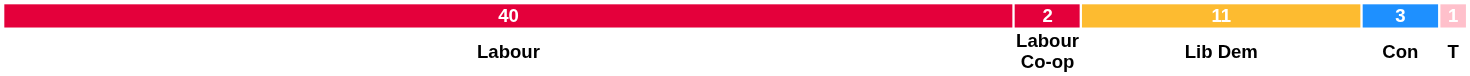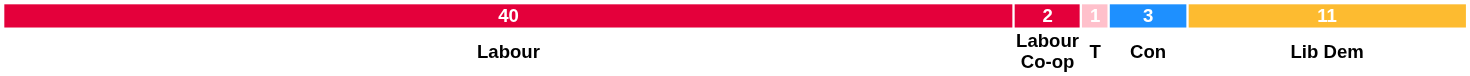columns swapped: 11 <-> 1
